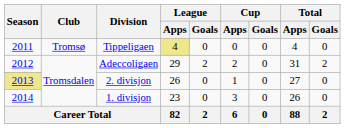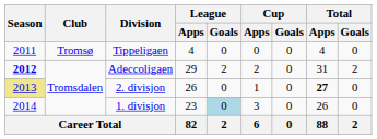Tippeligaen | League / Apps: khaki background -> no background
Adeccoligaen | Season: normal -> bold
2. divisjon | Total / Apps: normal -> bold
1. divisjon | League / Goals: no background -> lightblue background
